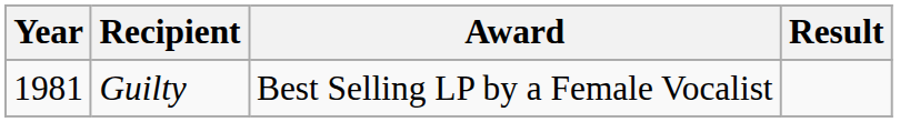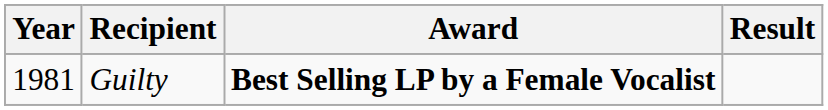Guilty | Award: normal -> bold
